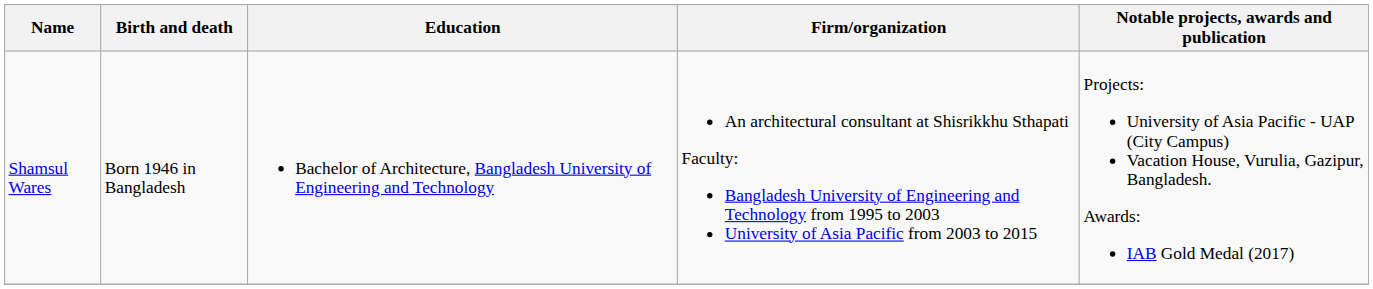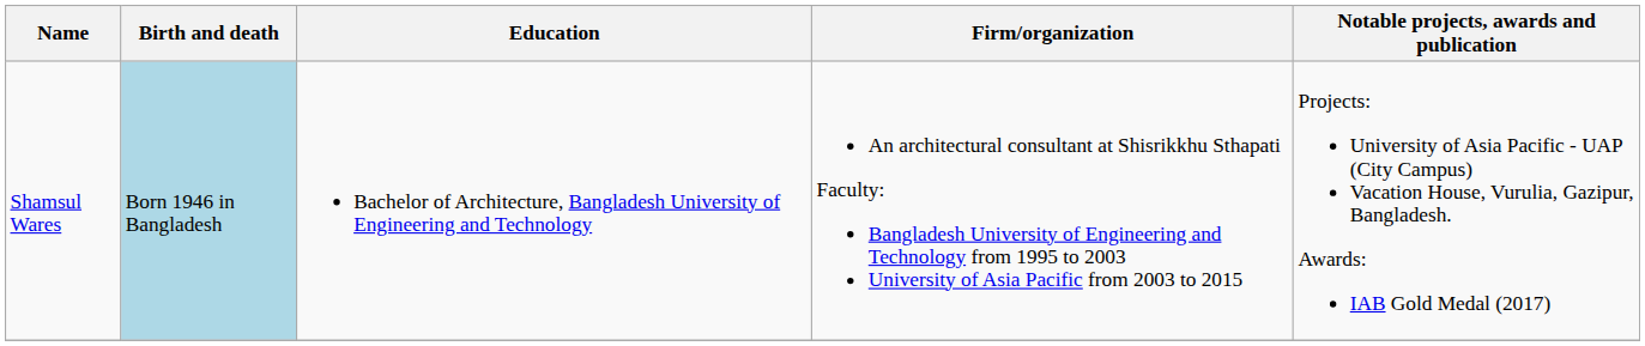Shamsul Wares | Birth and death: no background -> lightblue background
